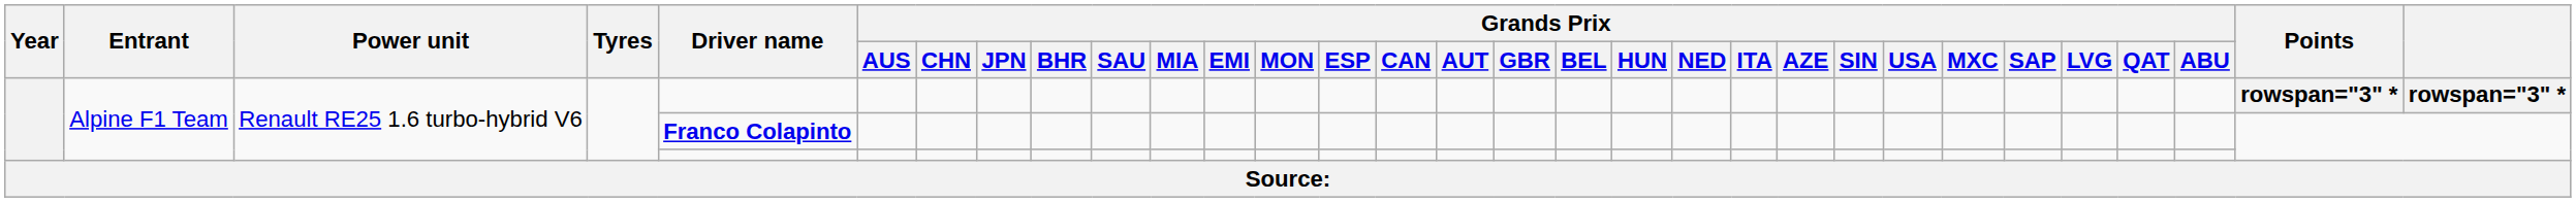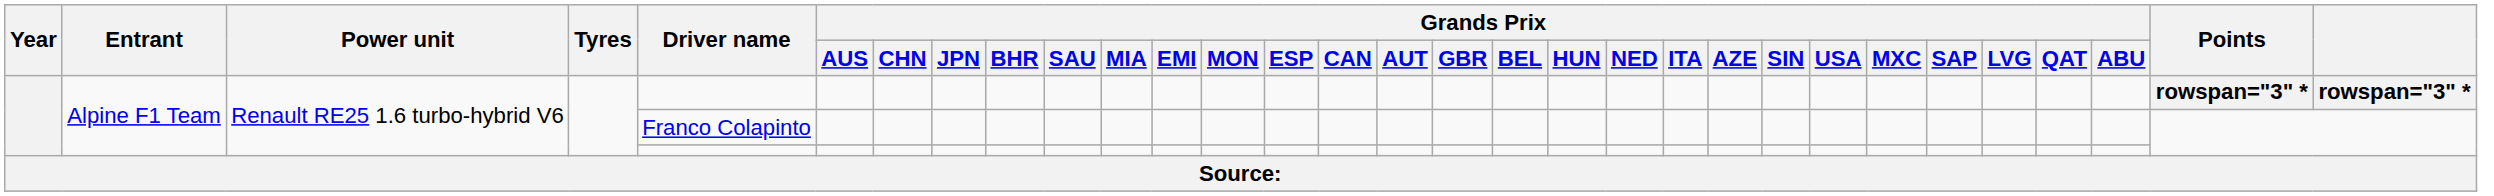row 4 | Driver name: bold -> normal
